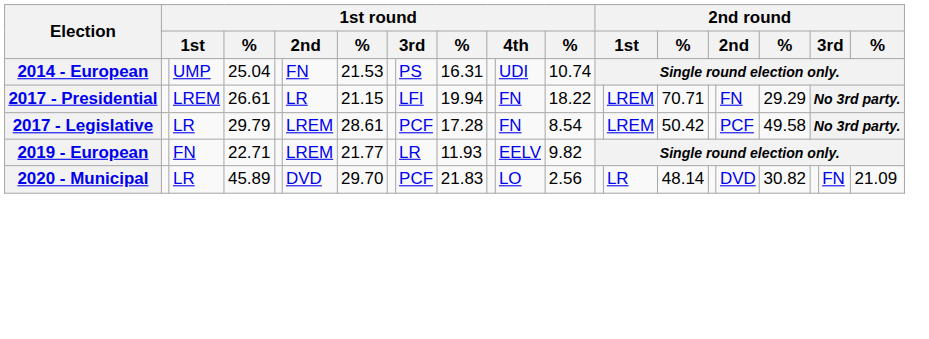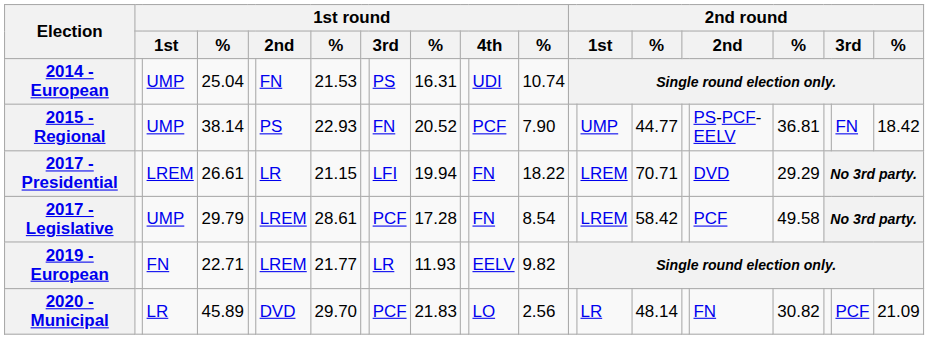+ row: 2015 - Regional | UMP | 38.14 | PS | 22.93 | FN | 20.52 | PCF | 7.90 | UMP | 44.77 | PS-PCF-EELV | 36.81 | FN | 18.42
2017 - Presidential | column 18: FN -> DVD
2017 - Legislative | column 3: LR -> UMP
2017 - Legislative | column 16: 50.42 -> 58.42
2020 - Municipal | column 18: DVD -> FN
2020 - Municipal | column 21: FN -> PCF
